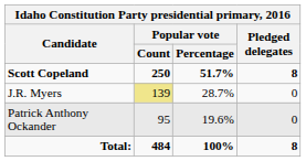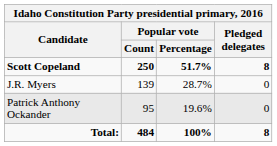J.R. Myers | Popular vote / Count: khaki background -> no background
